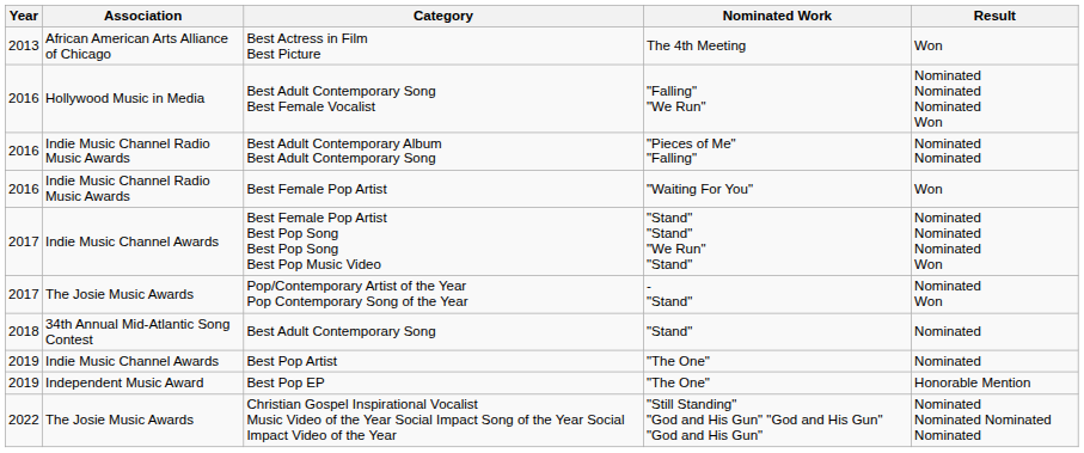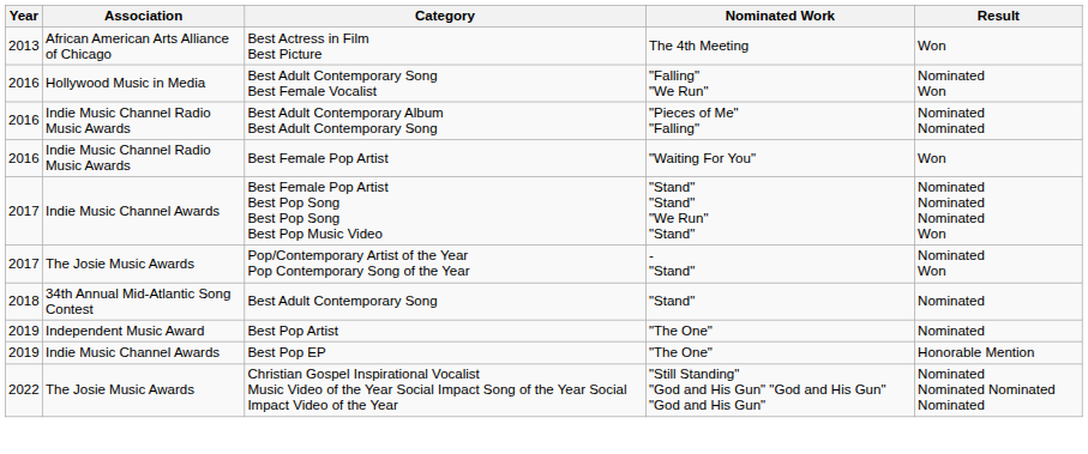Best Adult Contemporary Song Best Female Vocalist | Result: Nominated Nominated Nominated Won -> Nominated Won
Best Pop Artist | Association: Indie Music Channel Awards -> Independent Music Award
Best Pop EP | Association: Independent Music Award -> Indie Music Channel Awards
